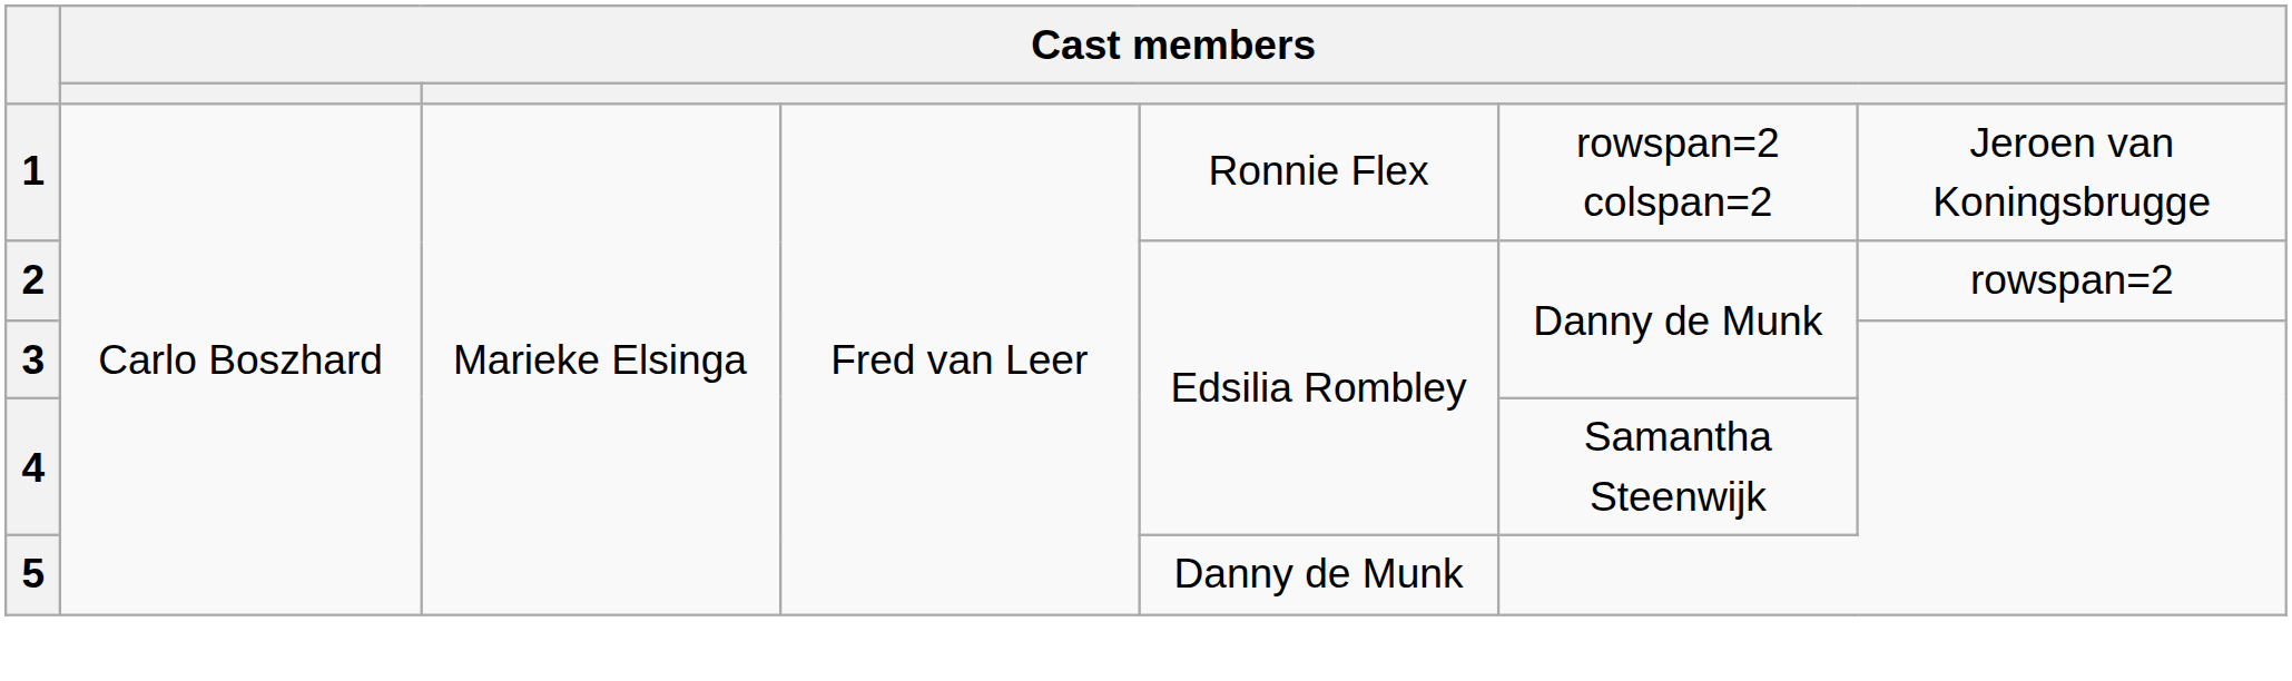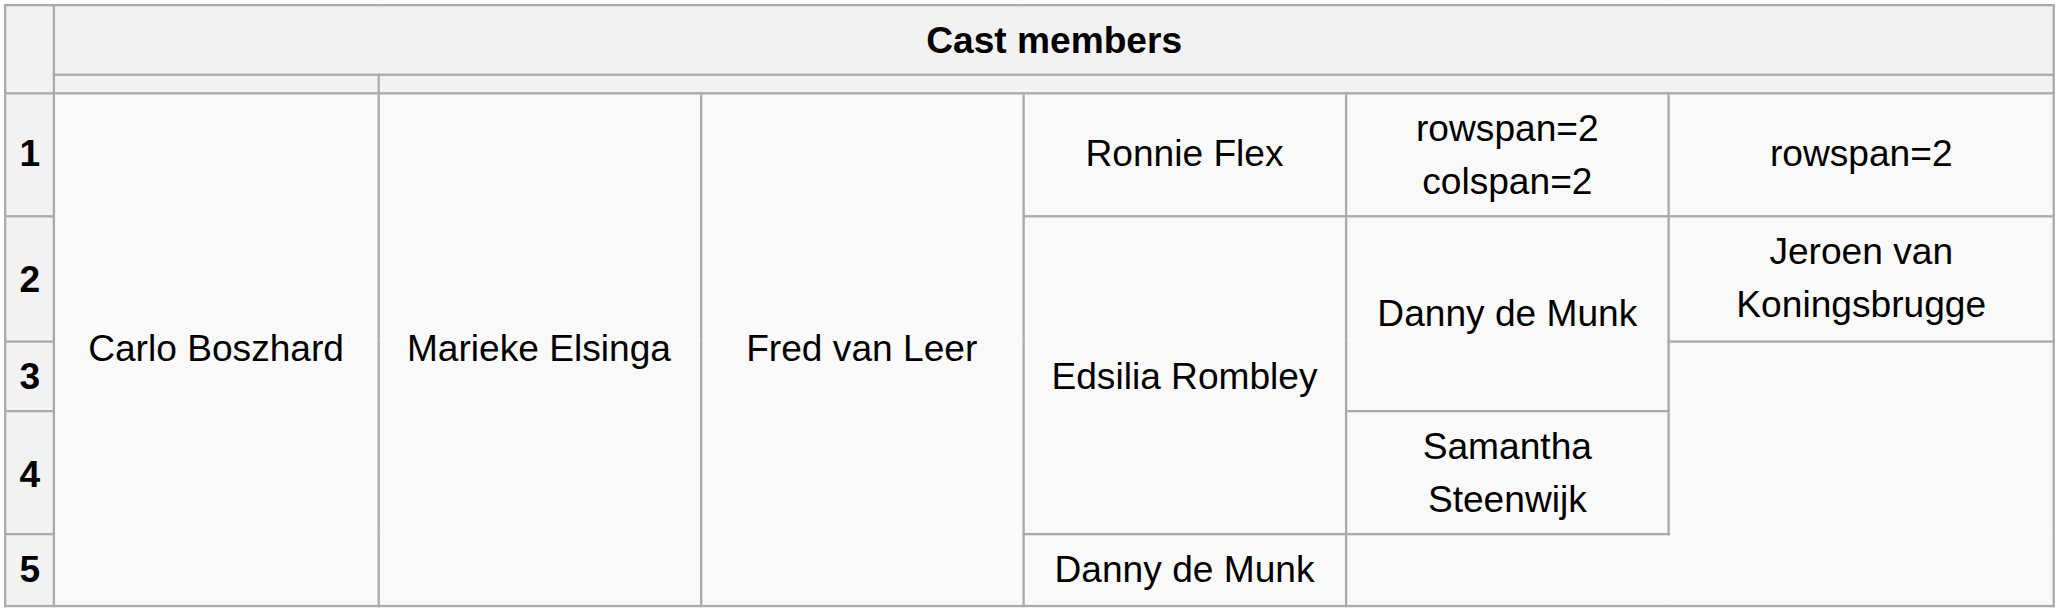1 | column 7: Jeroen van Koningsbrugge -> rowspan=2
2 | column 7: rowspan=2 -> Jeroen van Koningsbrugge
